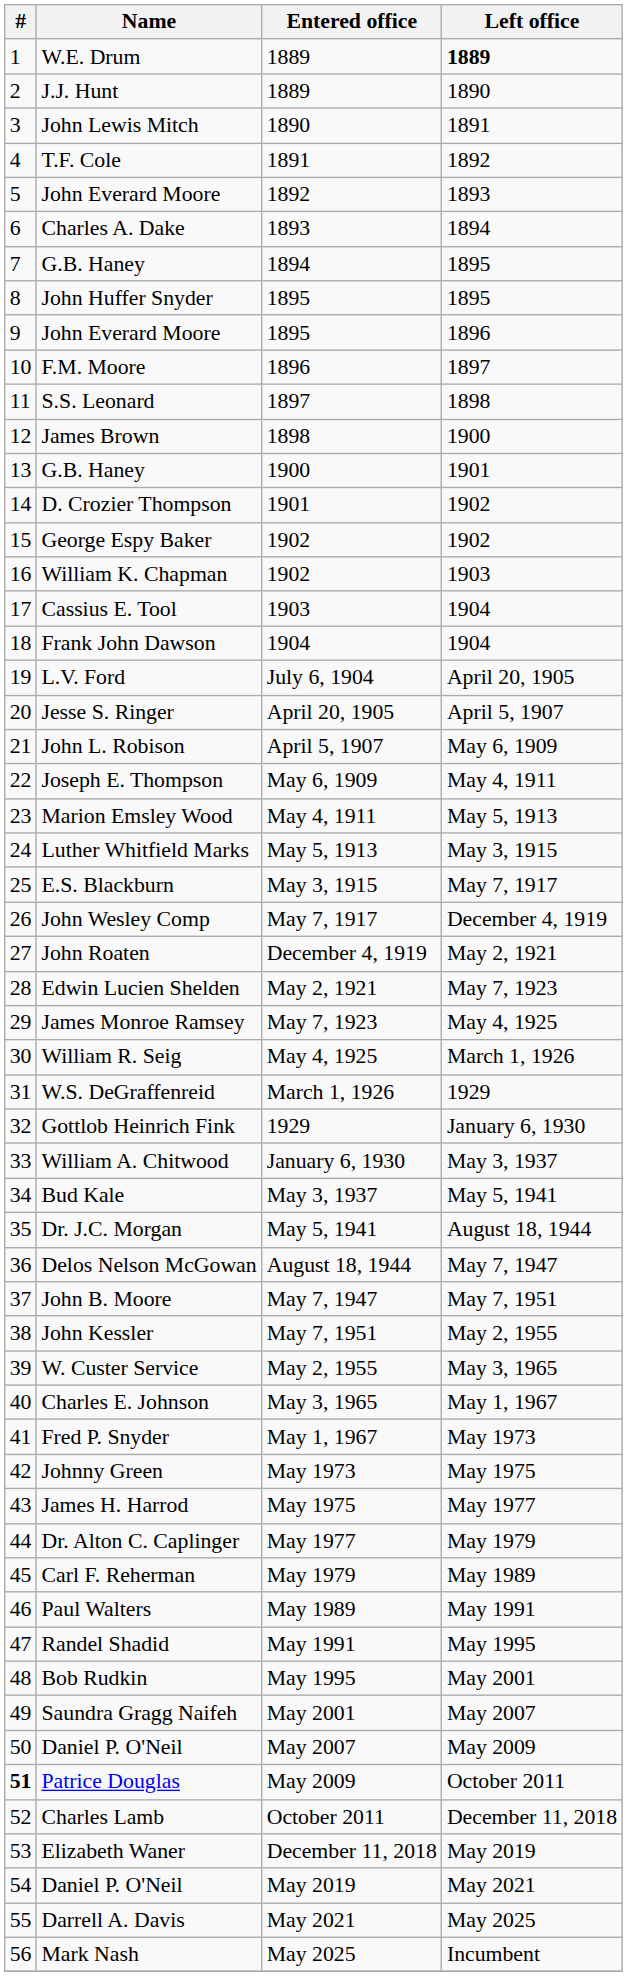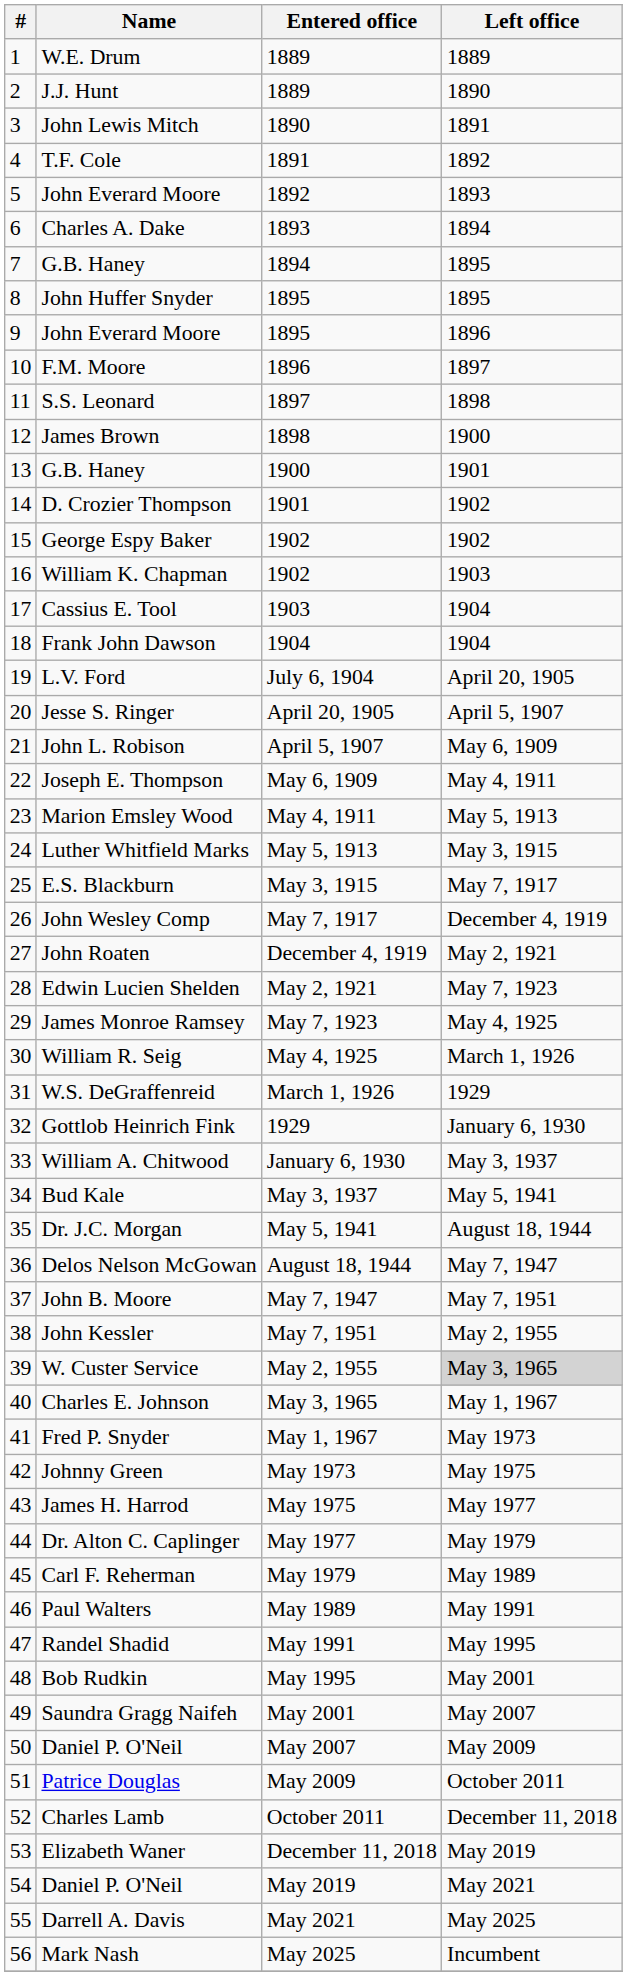W.E. Drum | Left office: bold -> normal
W. Custer Service | Left office: no background -> lightgrey background
Patrice Douglas | #: bold -> normal
